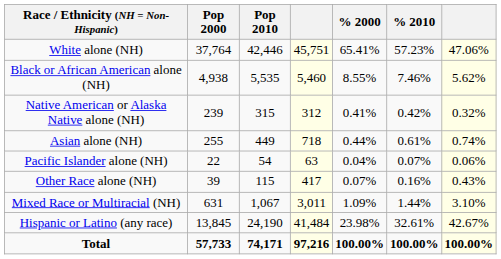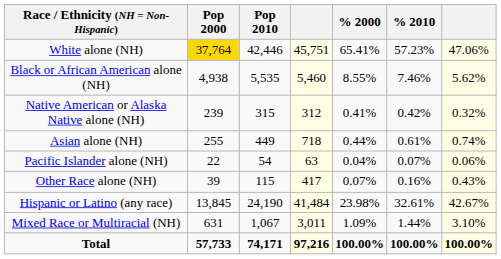White alone (NH) | Pop 2000: no background -> gold background
rows swapped: Mixed Race or Multiracial (NH) <-> Hispanic or Latino (any race)
